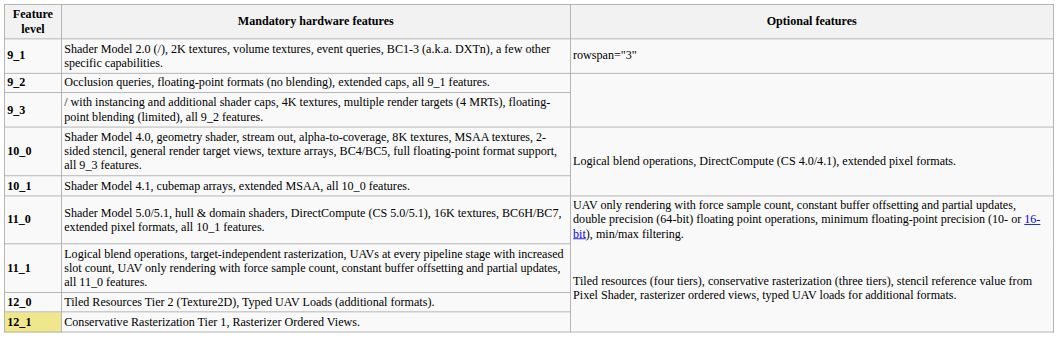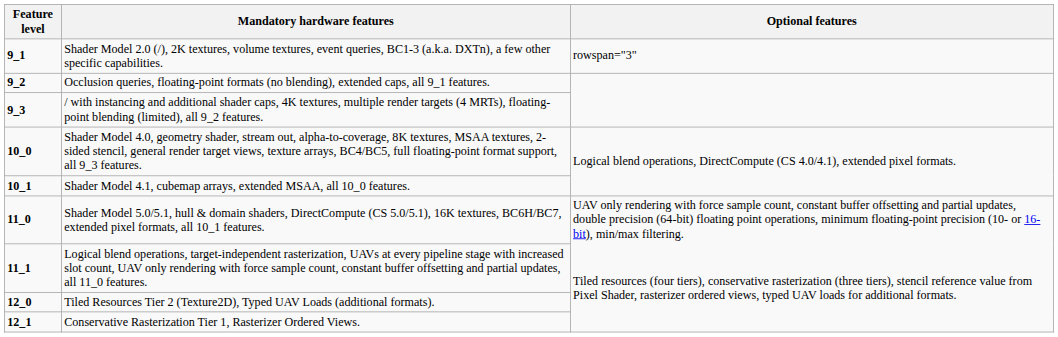Conservative Rasterization Tier 1, Rasterizer Ordered Views. | Feature level: khaki background -> no background
